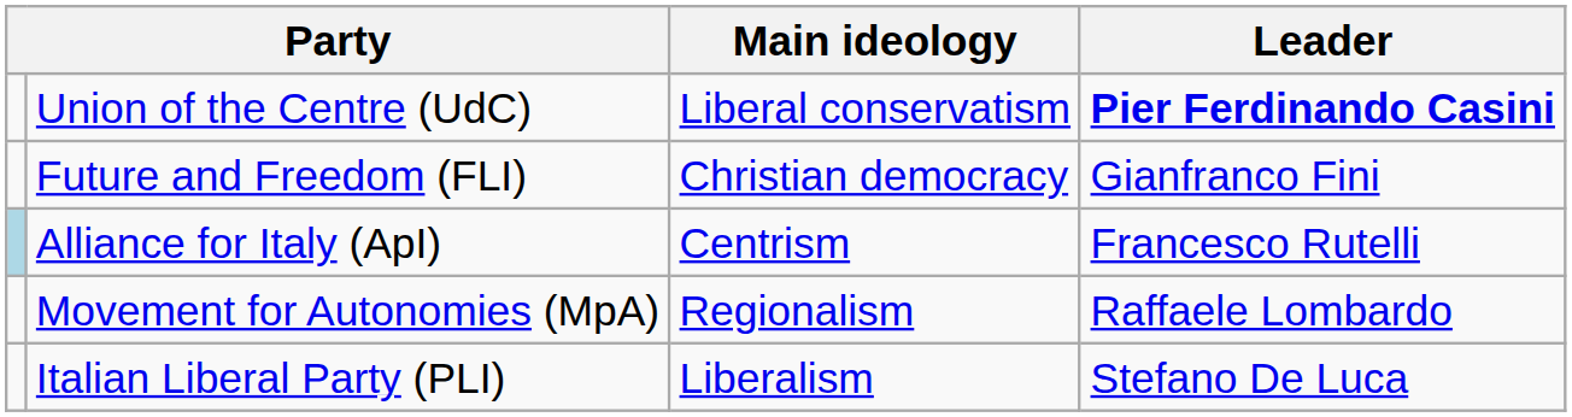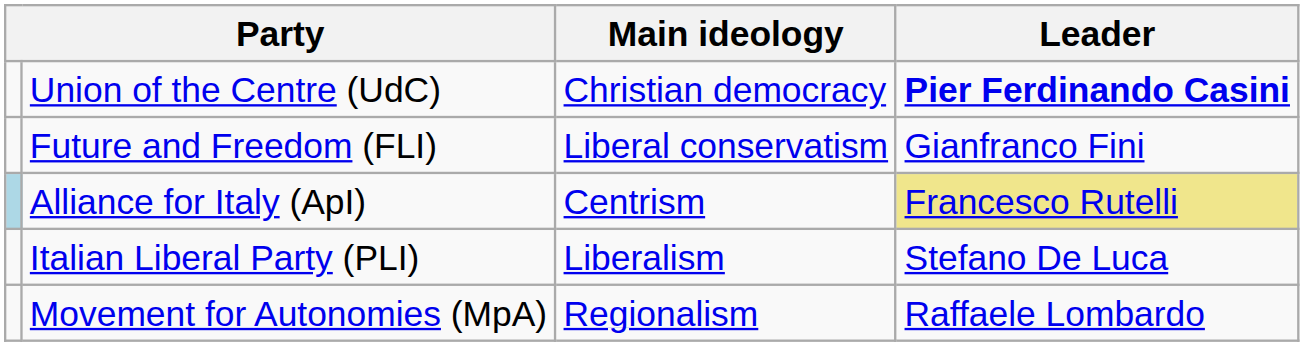Union of the Centre (UdC) | Main ideology: Liberal conservatism -> Christian democracy
Future and Freedom (FLI) | Main ideology: Christian democracy -> Liberal conservatism
Alliance for Italy (ApI) | Leader: no background -> khaki background
rows swapped: Movement for Autonomies (MpA) <-> Italian Liberal Party (PLI)
